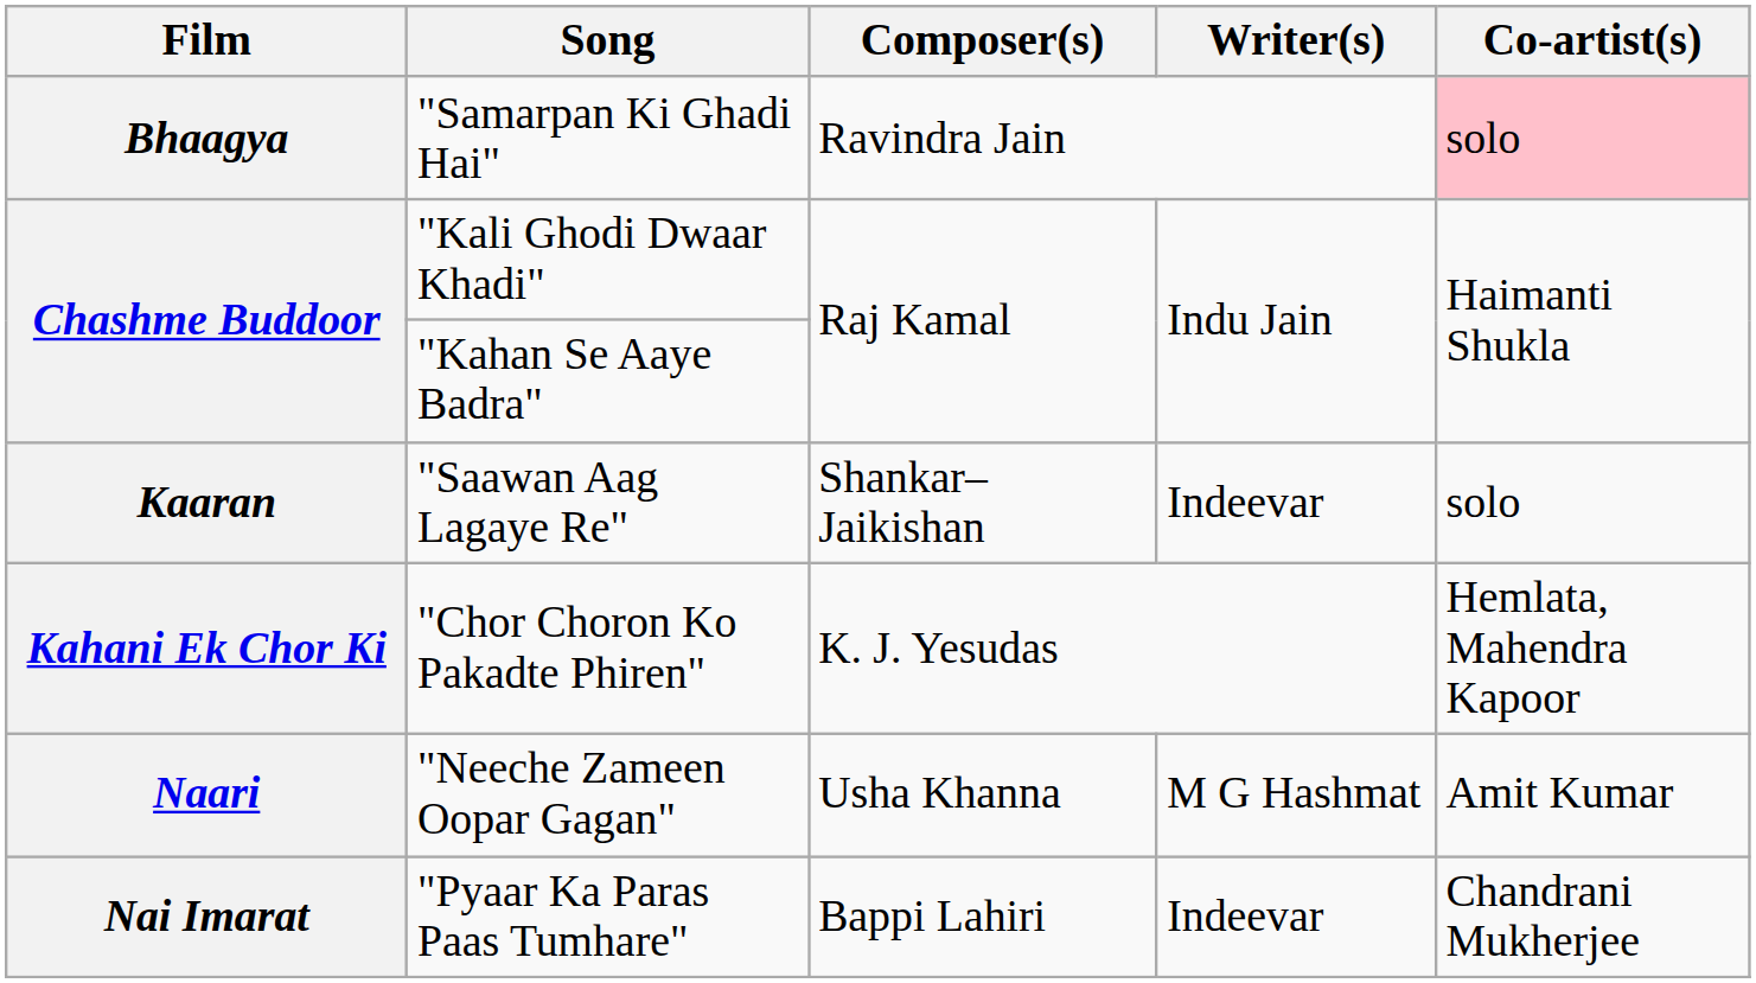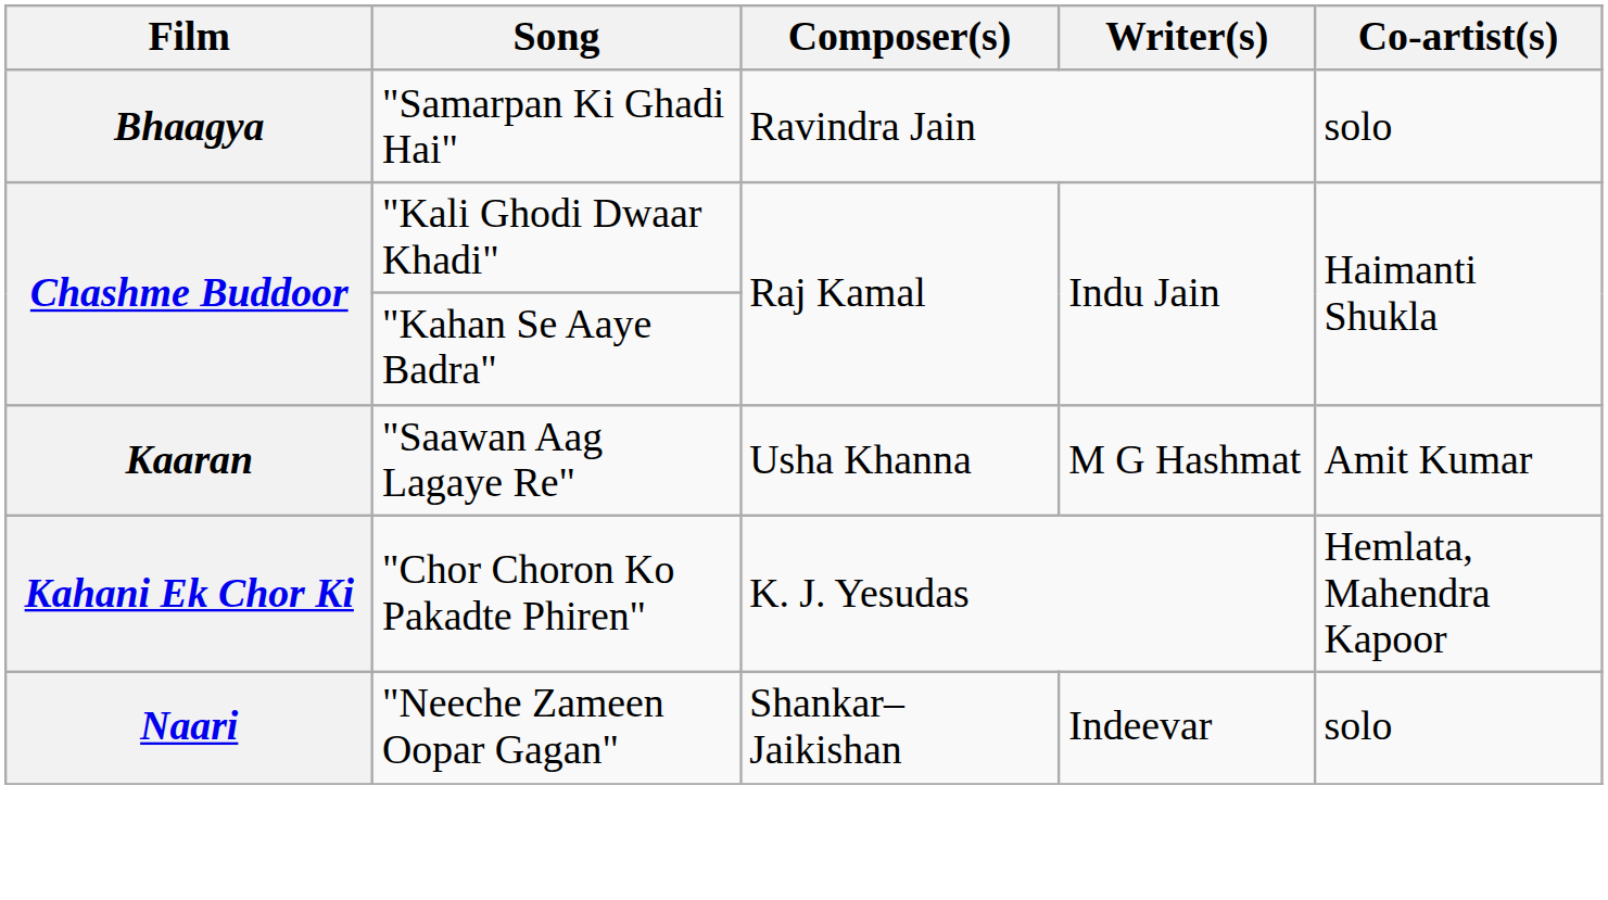"Samarpan Ki Ghadi Hai" | Co-artist(s): pink background -> no background
"Saawan Aag Lagaye Re" | Composer(s): Shankar–Jaikishan -> Usha Khanna
"Saawan Aag Lagaye Re" | Writer(s): Indeevar -> M G Hashmat
"Saawan Aag Lagaye Re" | Co-artist(s): solo -> Amit Kumar
"Neeche Zameen Oopar Gagan" | Composer(s): Usha Khanna -> Shankar–Jaikishan
"Neeche Zameen Oopar Gagan" | Writer(s): M G Hashmat -> Indeevar
"Neeche Zameen Oopar Gagan" | Co-artist(s): Amit Kumar -> solo
- row: Nai Imarat | "Pyaar Ka Paras Paas Tumhare" | Bappi Lahiri | Indeevar | Chandrani Mukherjee
